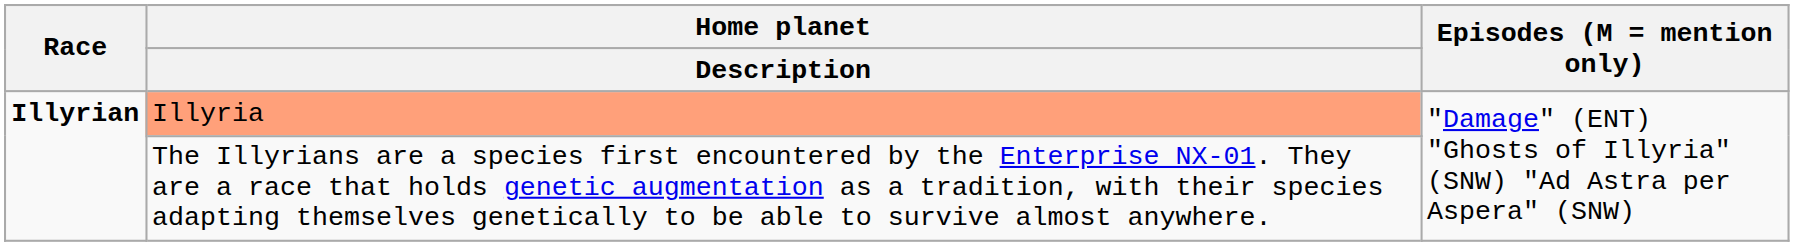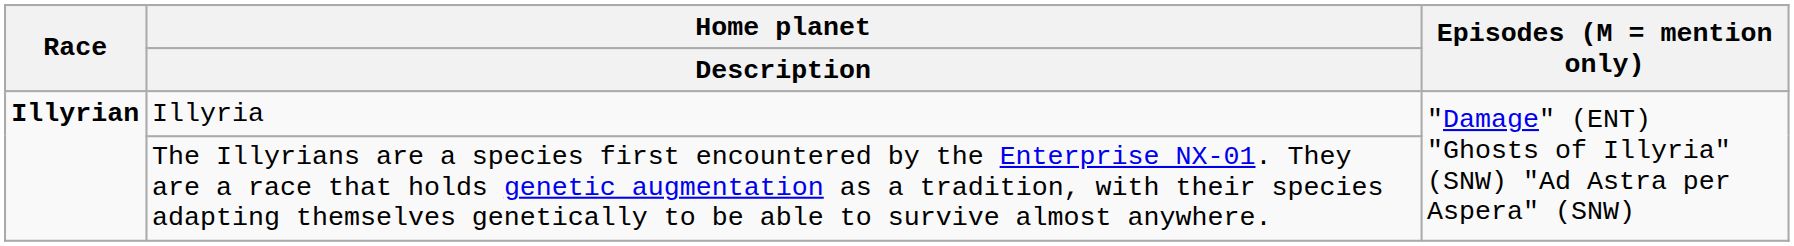Illyria | Home planet / Description: lightsalmon background -> no background
